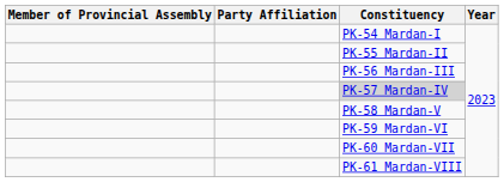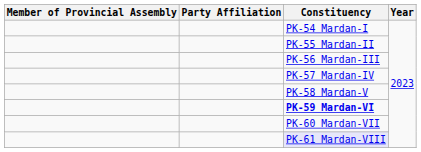PK-57 Mardan-IV | Constituency: lightgrey background -> no background
PK-59 Mardan-VI | Constituency: normal -> bold
PK-61 Mardan-VIII | Constituency: no background -> lavender background
